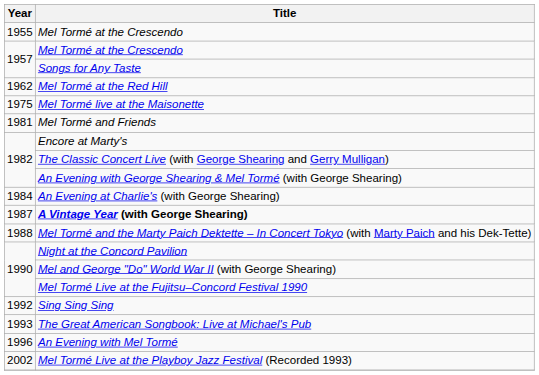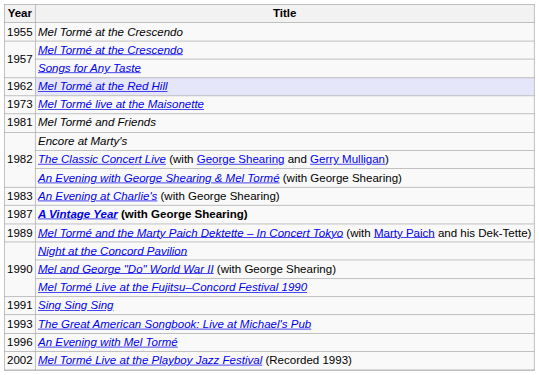row 5 | Title: no background -> lavender background
row 6 | Year: 1975 -> 1973
row 11 | Year: 1984 -> 1983
row 13 | Year: 1988 -> 1989
row 17 | Year: 1992 -> 1991
